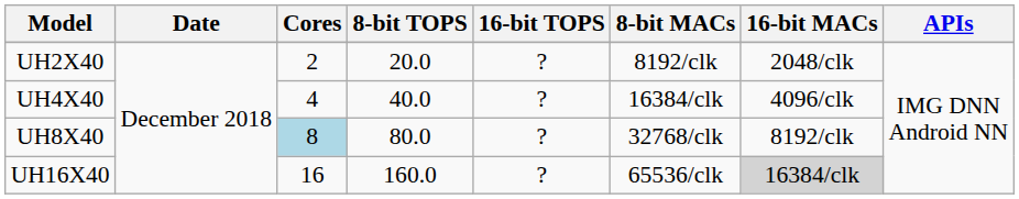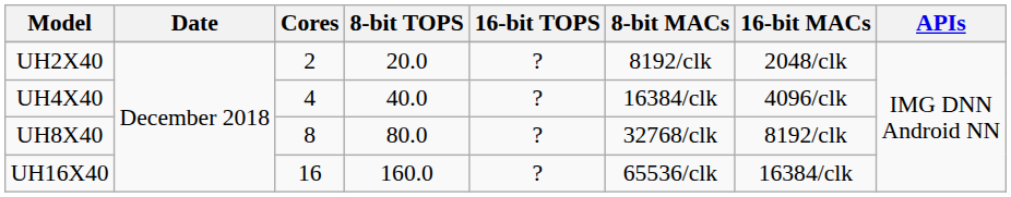UH8X40 | Cores: lightblue background -> no background
UH16X40 | 16-bit MACs: lightgrey background -> no background
